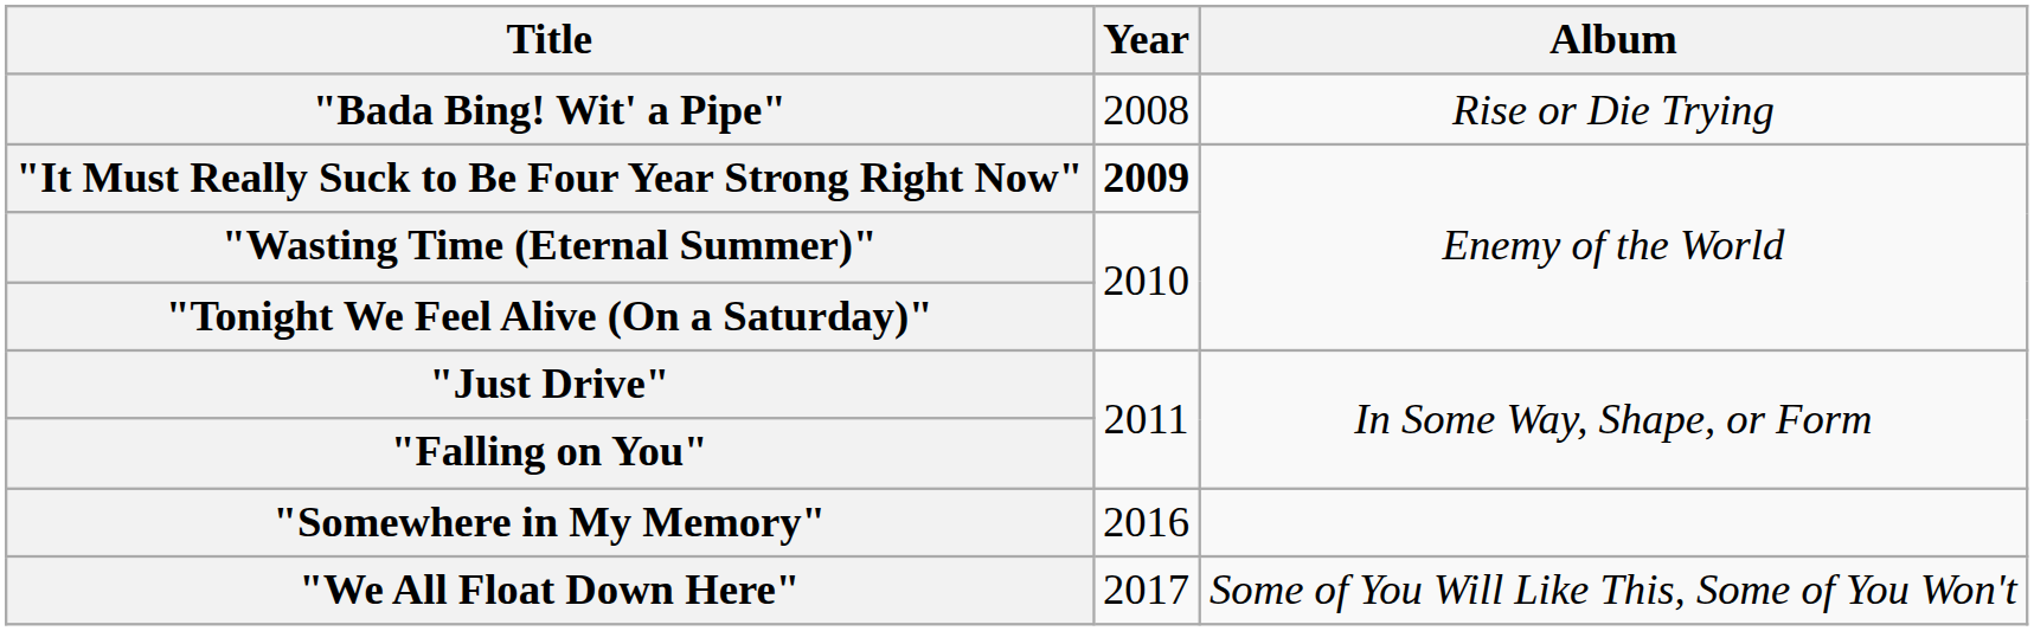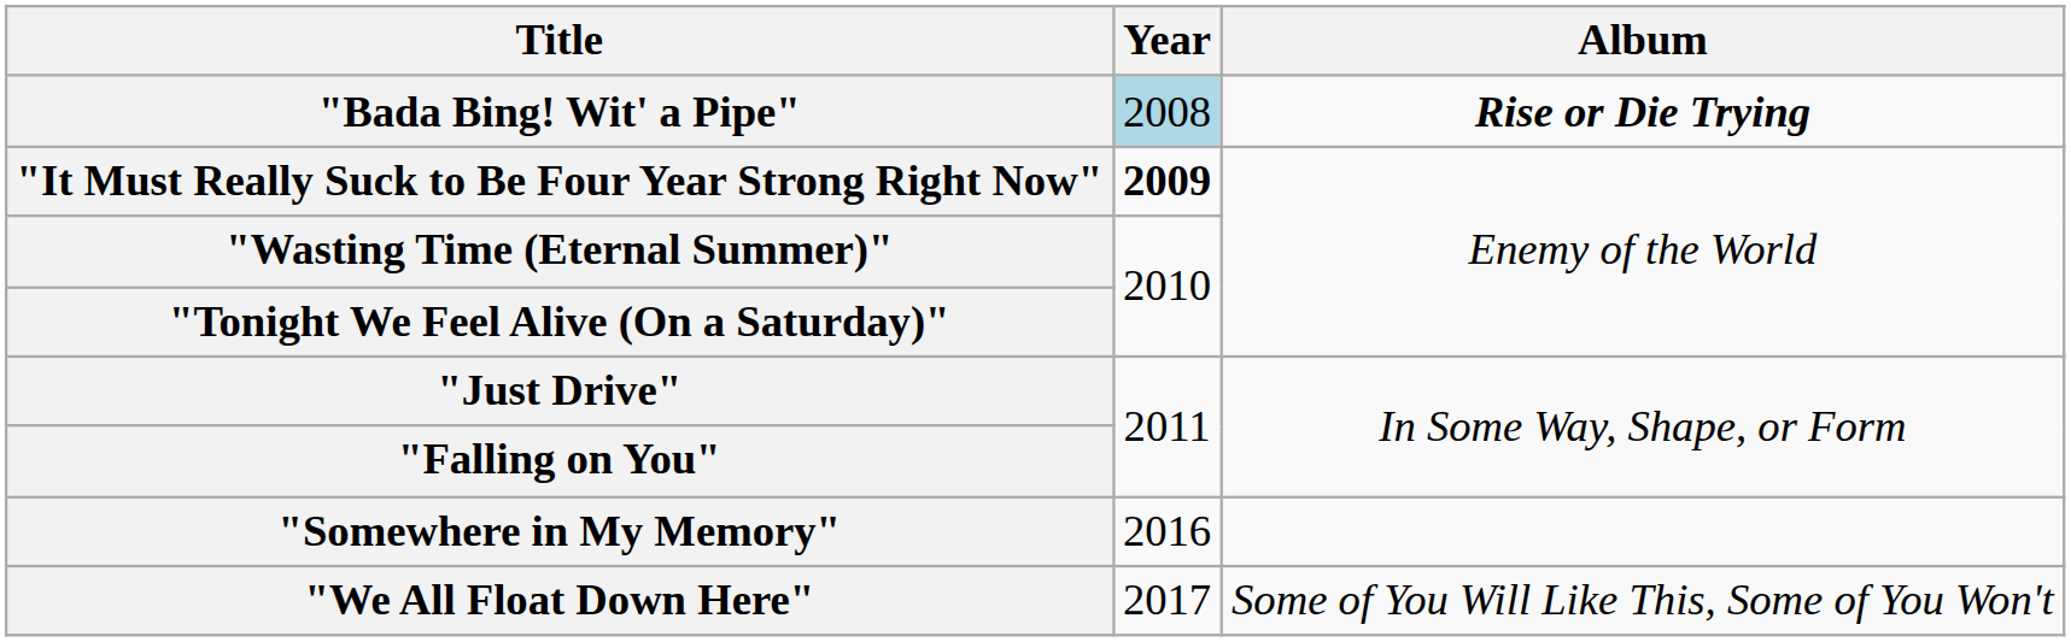"Bada Bing! Wit' a Pipe" | Year: no background -> lightblue background
"Bada Bing! Wit' a Pipe" | Album: normal -> bold
